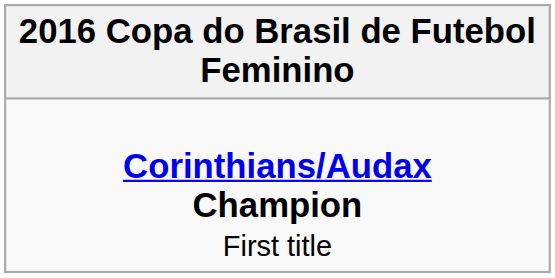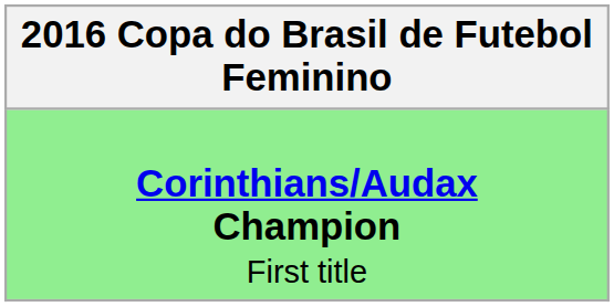row 2 | column 1: no background -> lightgreen background
